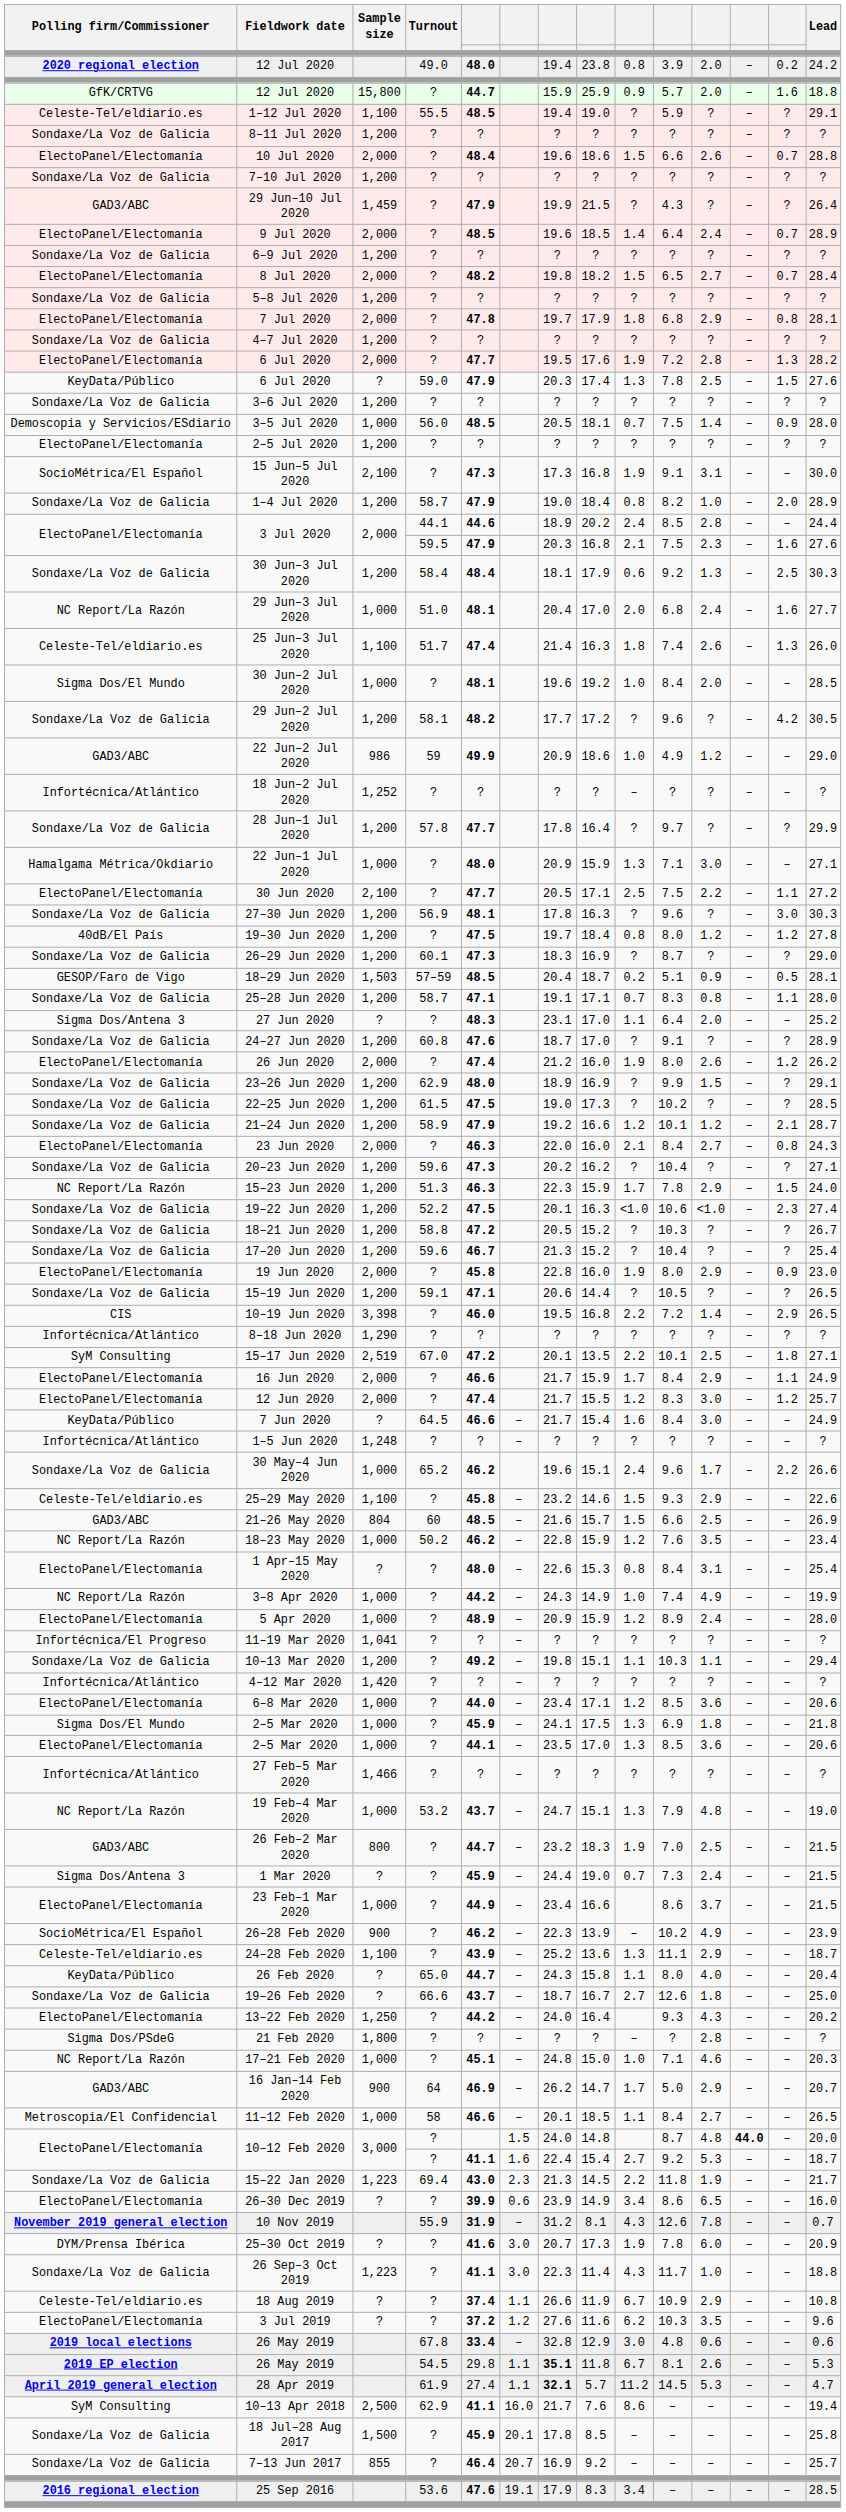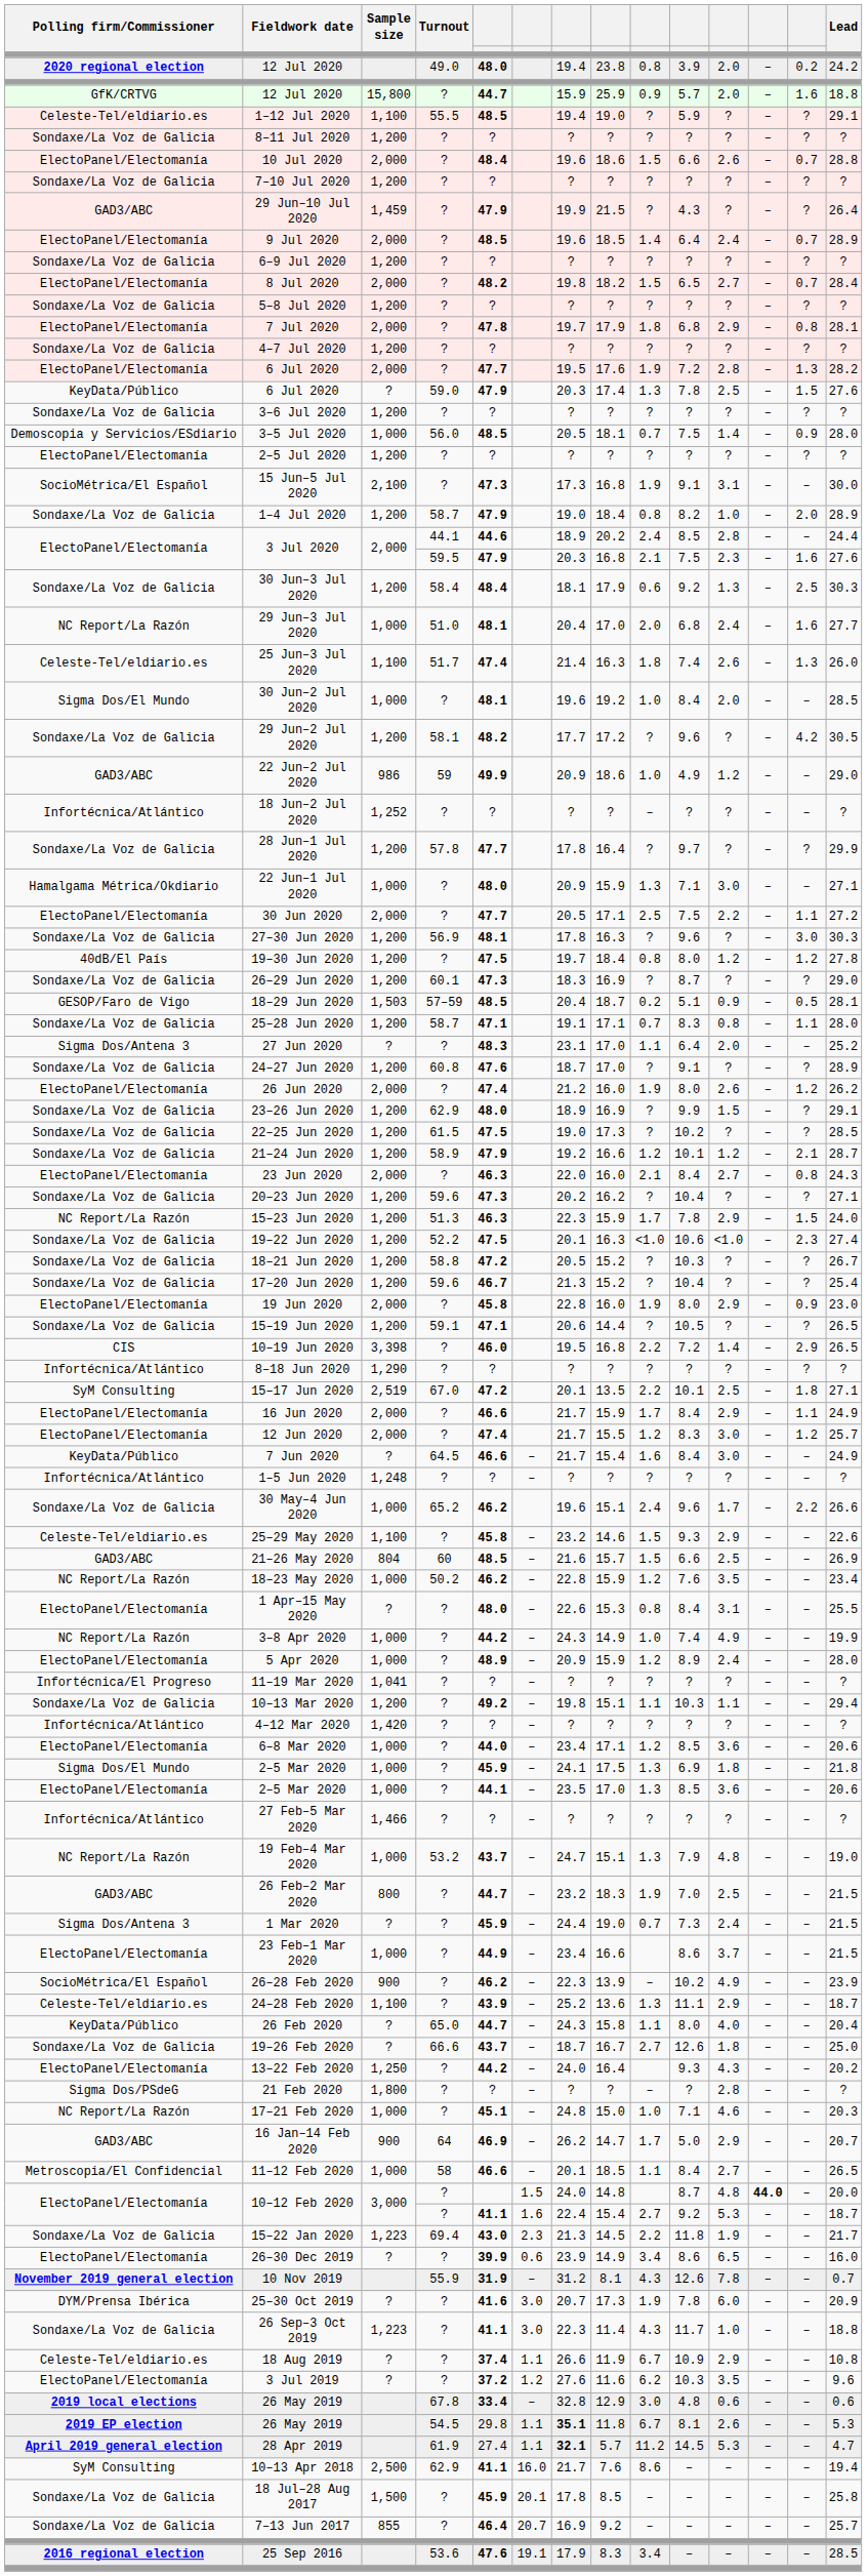30 Jun 2020 | Sample size: 2,100 -> 2,000
1 Apr–15 May 2020 | Lead: 25.4 -> 25.5
